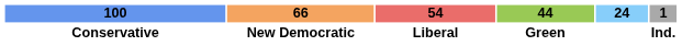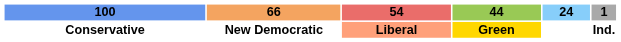Conservative | column 3: no background -> lightsalmon background
Conservative | column 4: no background -> gold background
